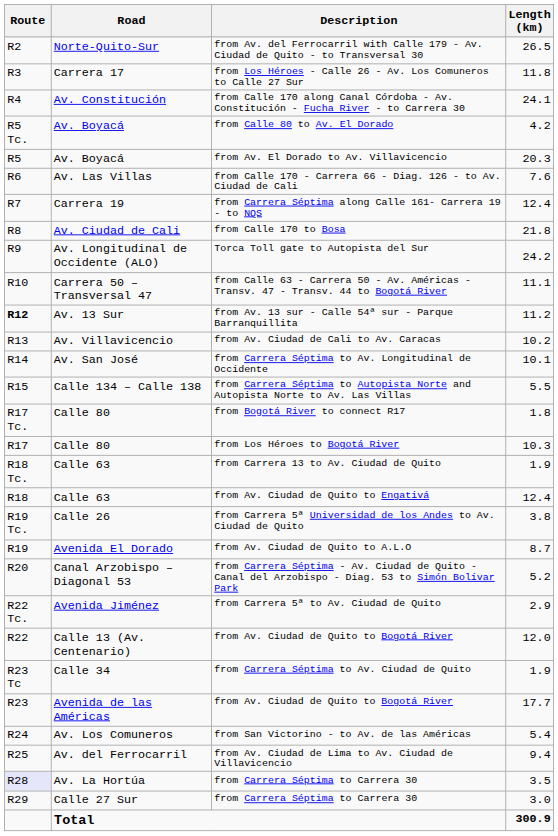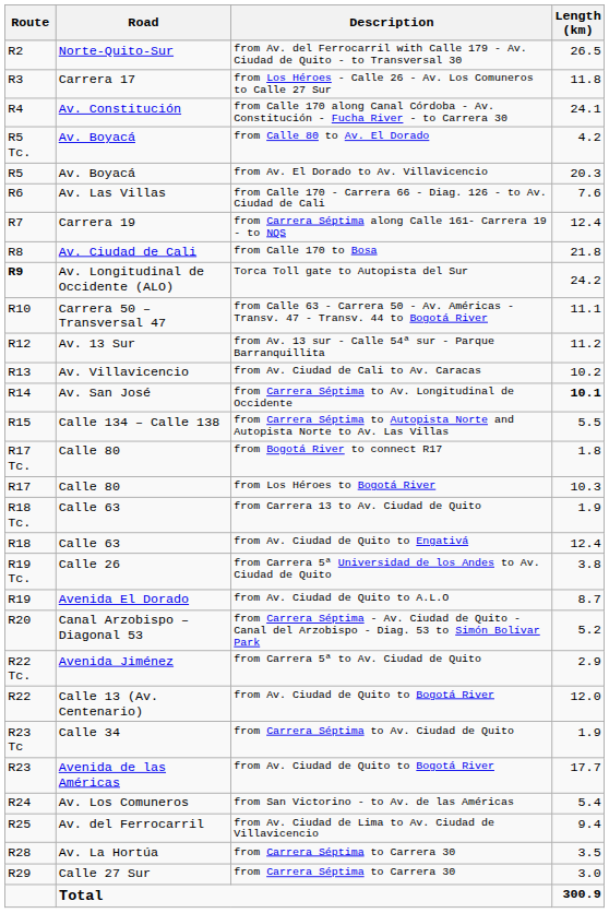Torca Toll gate to Autopista del Sur | Route: normal -> bold
from Av. 13 sur - Calle 54ª sur - Parque Barranquillita | Route: bold -> normal
from Carrera Séptima to Av. Longitudinal de Occidente | Length (km): normal -> bold
Av. La Hortúa / from Carrera Séptima to Carrera 30 | Route: lavender background -> no background
